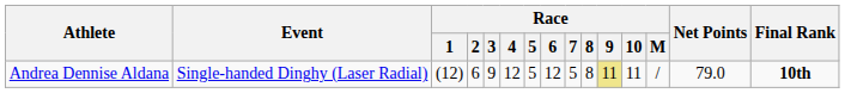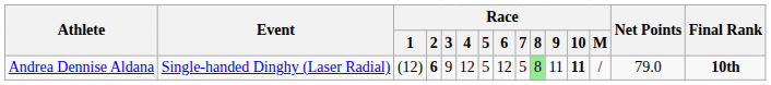Andrea Dennise Aldana | Race / 2: normal -> bold
Andrea Dennise Aldana | Race / 8: no background -> lightgreen background
Andrea Dennise Aldana | Race / 9: khaki background -> no background
Andrea Dennise Aldana | Race / 10: normal -> bold
